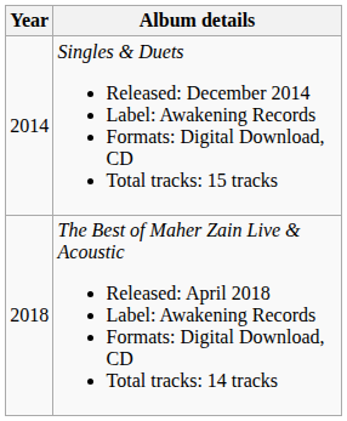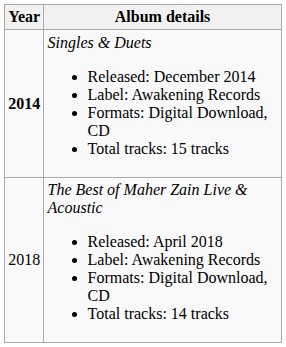row 2 | Year: normal -> bold
